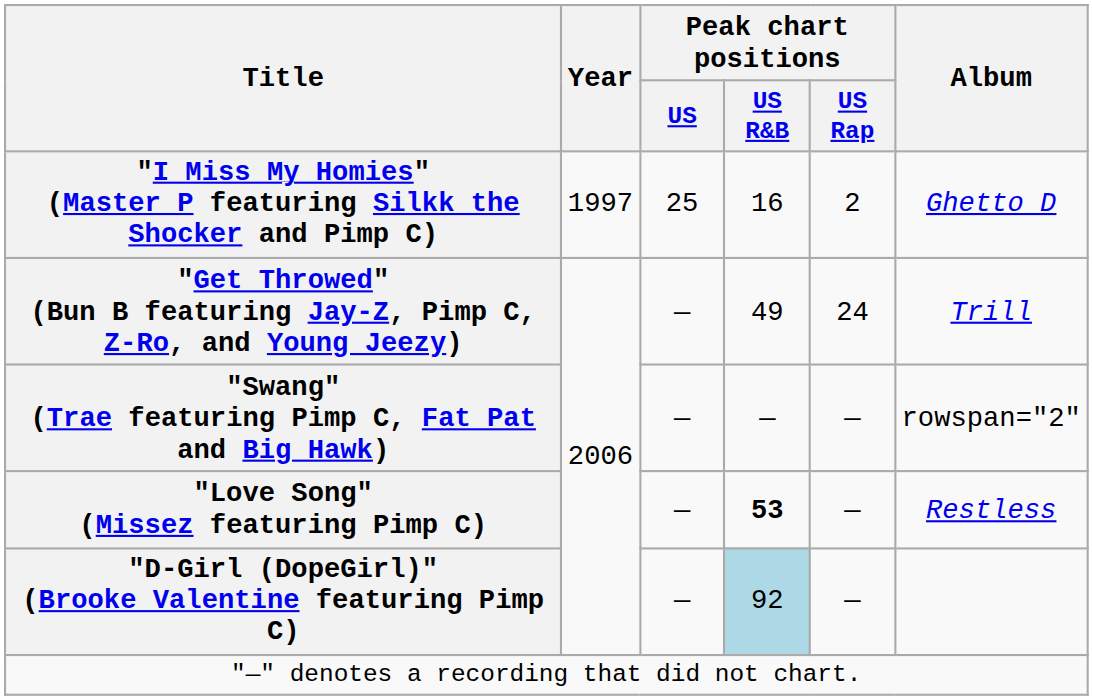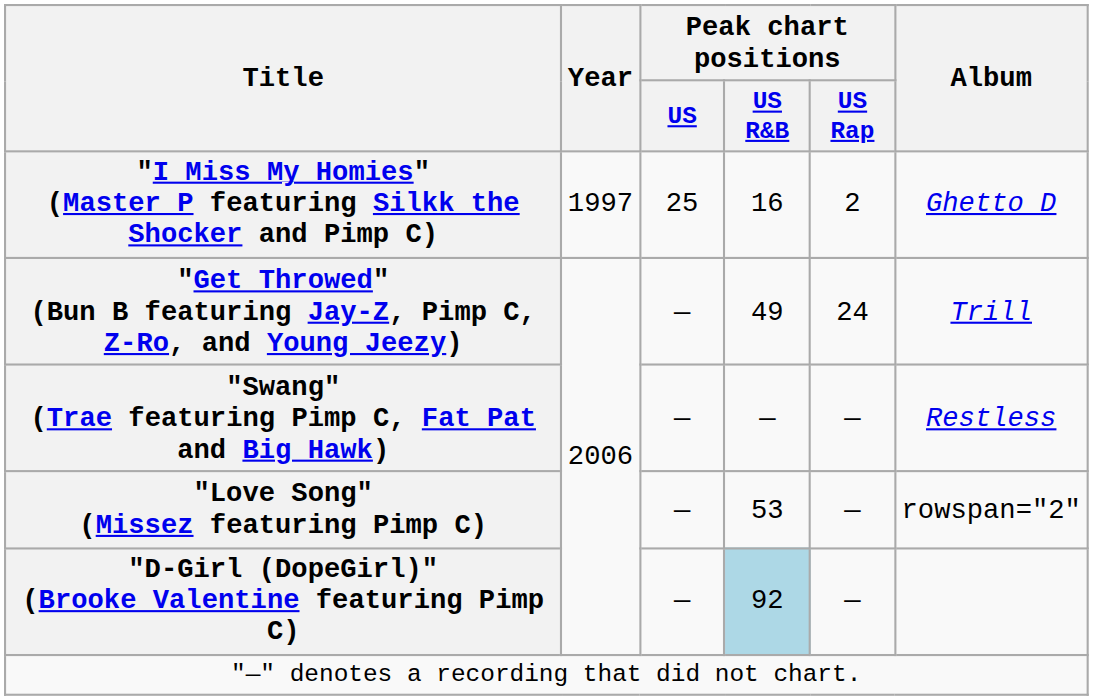"Swang" (Trae featuring Pimp C, Fat Pat and Big Hawk) | Album: rowspan="2" -> Restless
"Love Song" (Missez featuring Pimp C) | Peak chart positions / US R&B: bold -> normal
"Love Song" (Missez featuring Pimp C) | Album: Restless -> rowspan="2"
